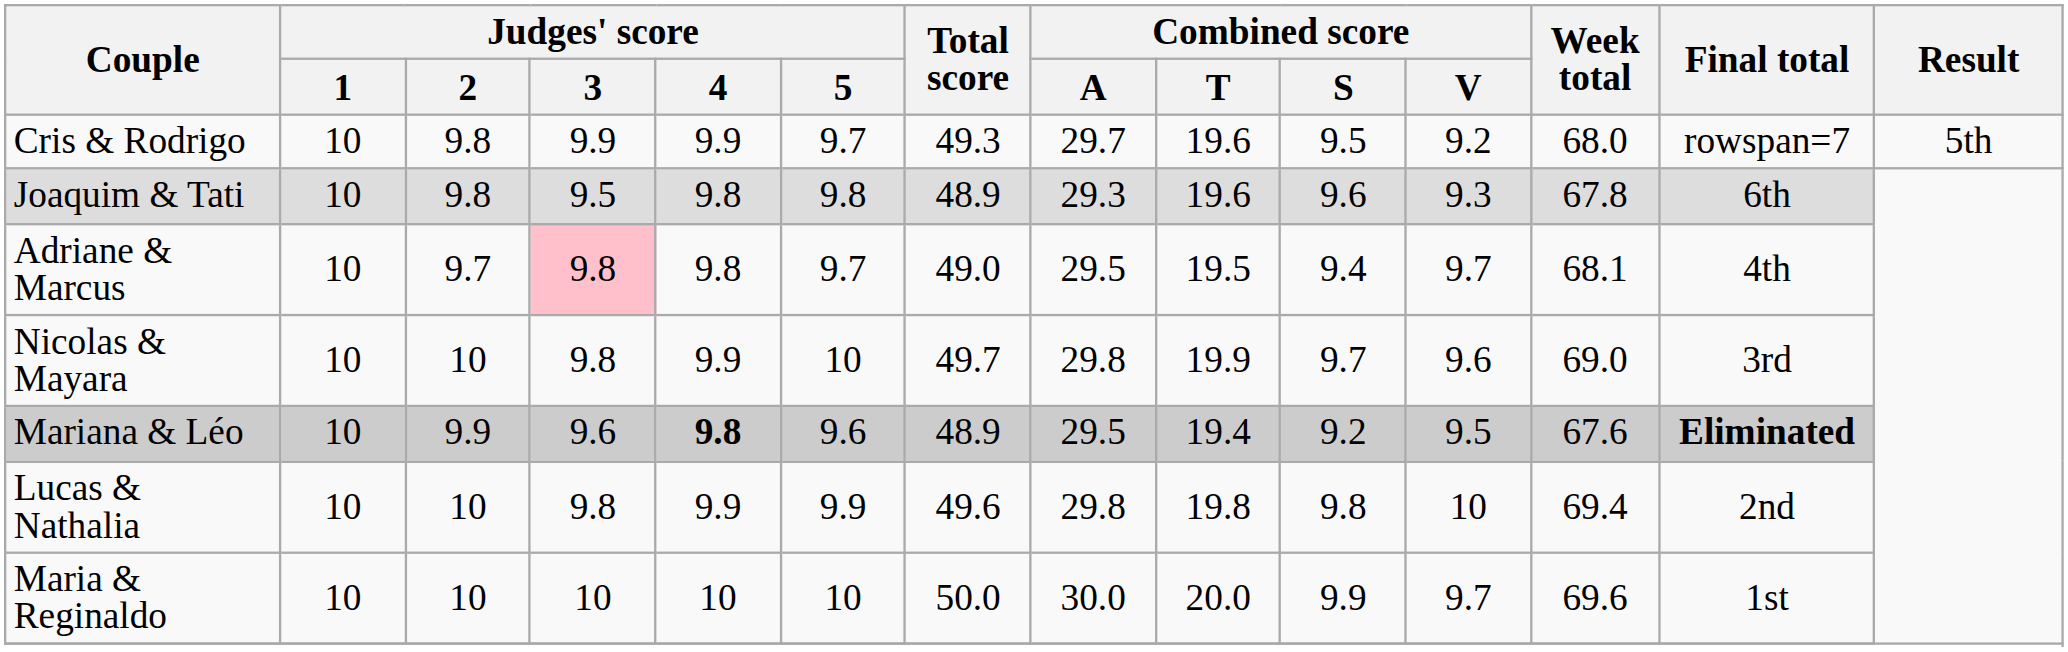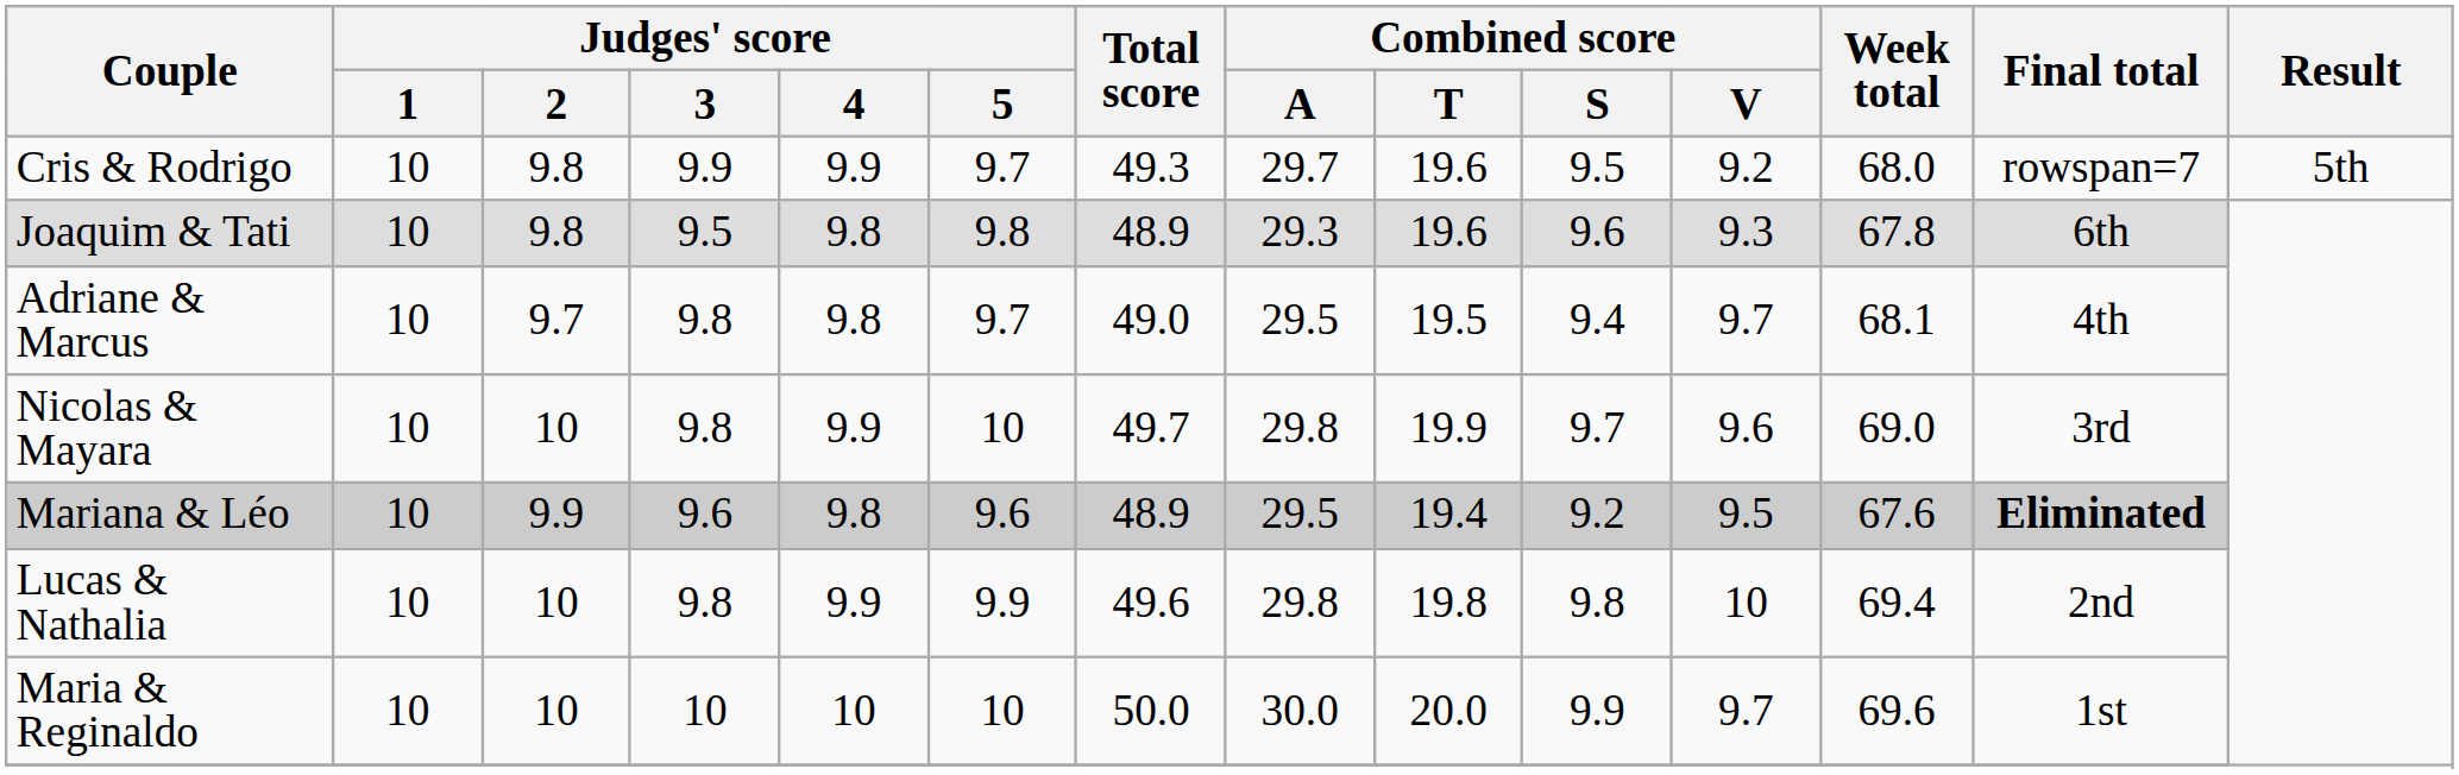Adriane & Marcus | Judges' score / 3: pink background -> no background
Mariana & Léo | Judges' score / 4: bold -> normal
